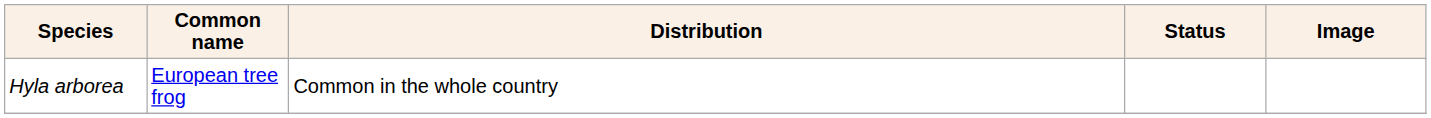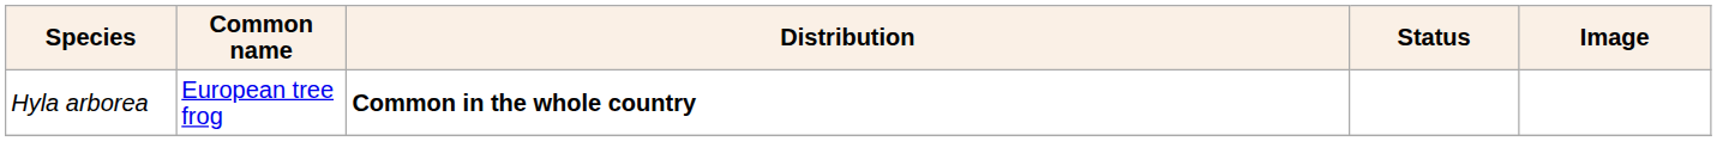Hyla arborea | Distribution: normal -> bold
